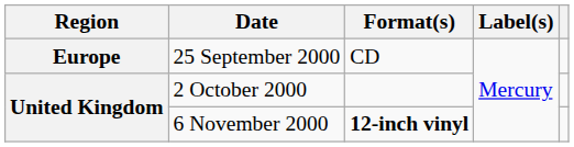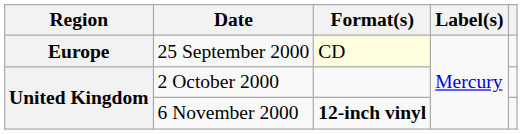25 September 2000 | Format(s): no background -> lightyellow background
